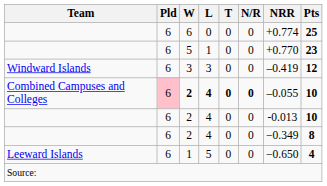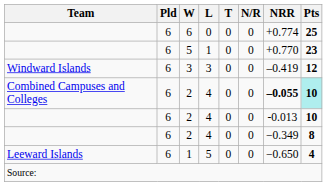Combined Campuses and Colleges / 2 | Pld: pink background -> no background
Combined Campuses and Colleges / 2 | W: bold -> normal
Combined Campuses and Colleges / 2 | L: bold -> normal
Combined Campuses and Colleges / 2 | T: bold -> normal
Combined Campuses and Colleges / 2 | N/R: bold -> normal
Combined Campuses and Colleges / 2 | NRR: normal -> bold
Combined Campuses and Colleges / 2 | Pts: no background -> paleturquoise background
